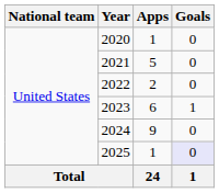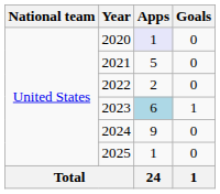2020 | Apps: no background -> lavender background
2023 | Apps: no background -> lightblue background
2025 | Goals: lavender background -> no background
